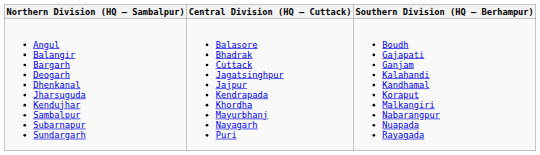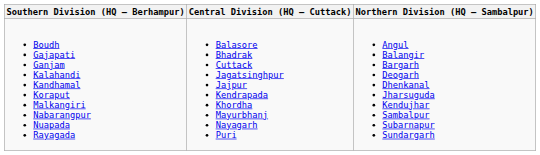columns swapped: Northern Division (HQ – Sambalpur) <-> Southern Division (HQ – Berhampur)
